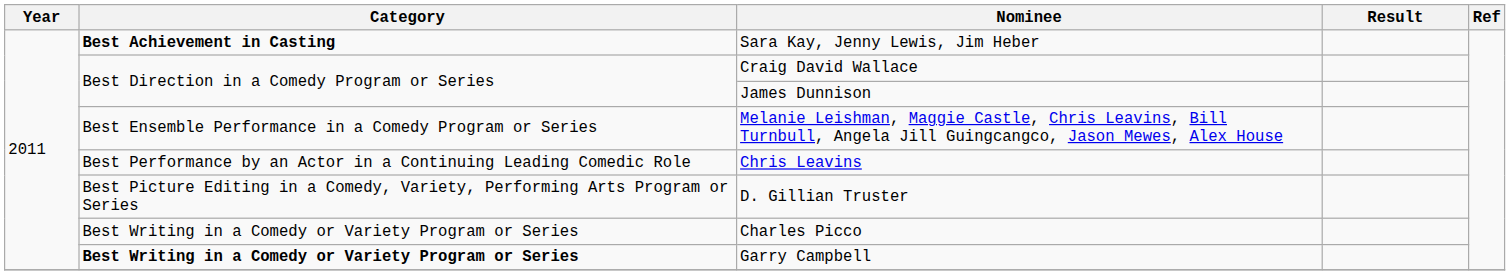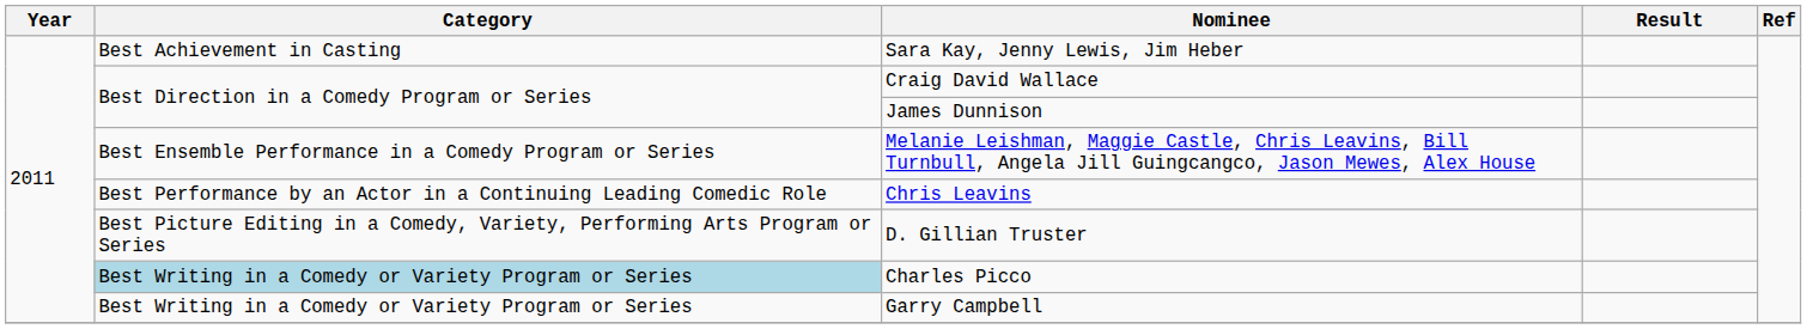Sara Kay, Jenny Lewis, Jim Heber | Category: bold -> normal
Charles Picco | Category: no background -> lightblue background
Garry Campbell | Category: bold -> normal
